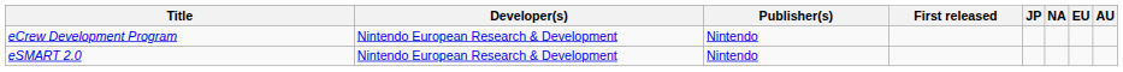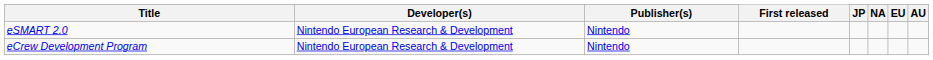rows swapped: eCrew Development Program <-> eSMART 2.0
